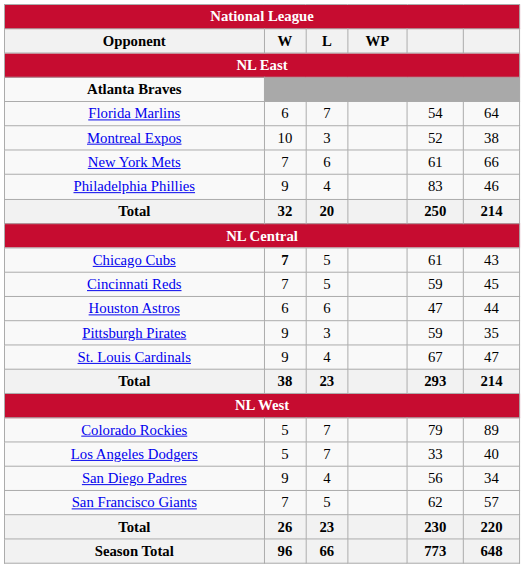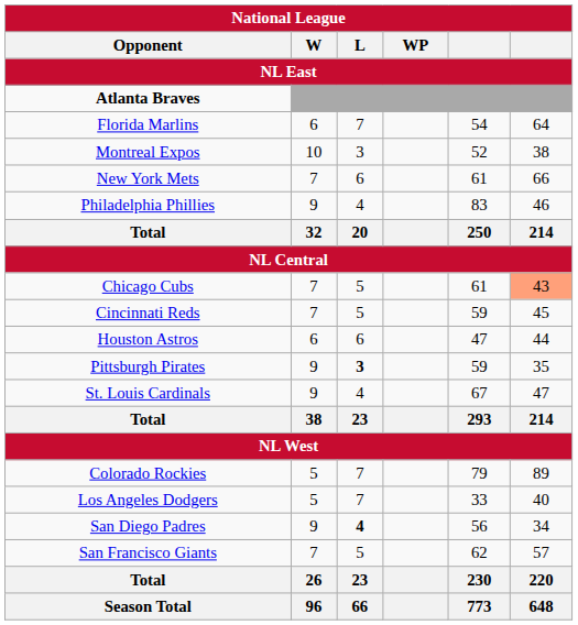Chicago Cubs | W: bold -> normal
Chicago Cubs | column 6: no background -> lightsalmon background
Pittsburgh Pirates | L: normal -> bold
San Diego Padres | L: normal -> bold
